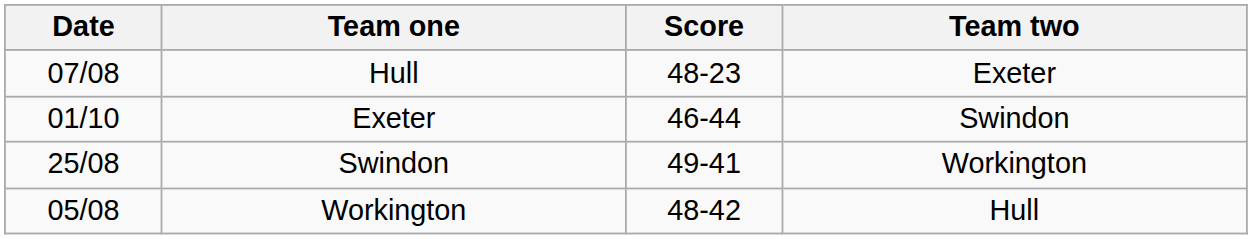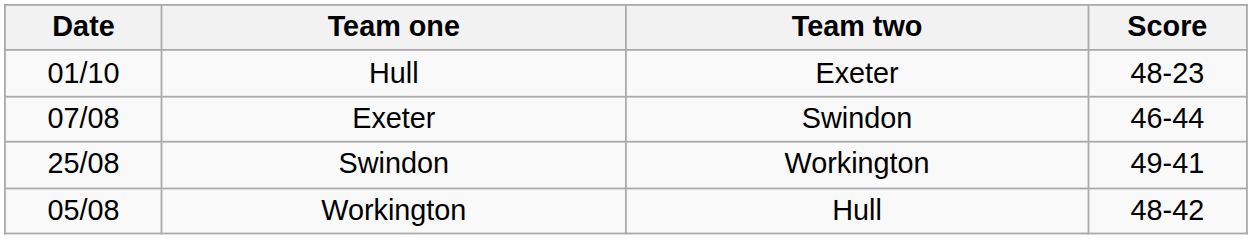columns swapped: Score <-> Team two
row 2 | Date: 07/08 -> 01/10
row 3 | Date: 01/10 -> 07/08
